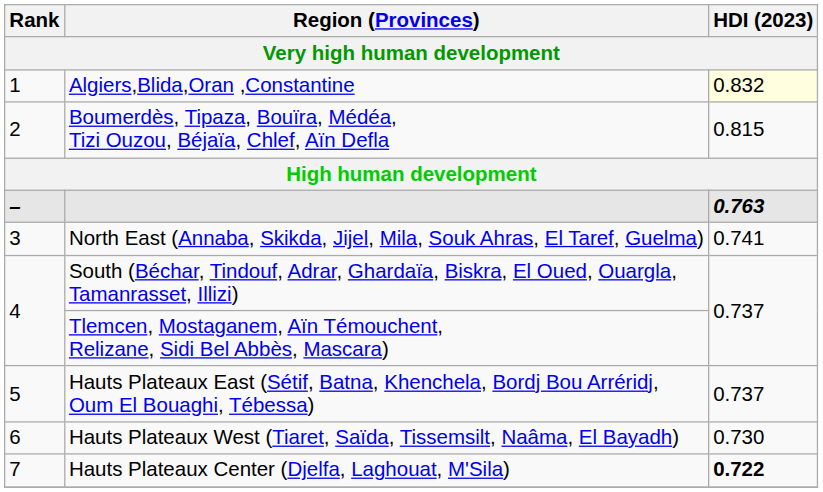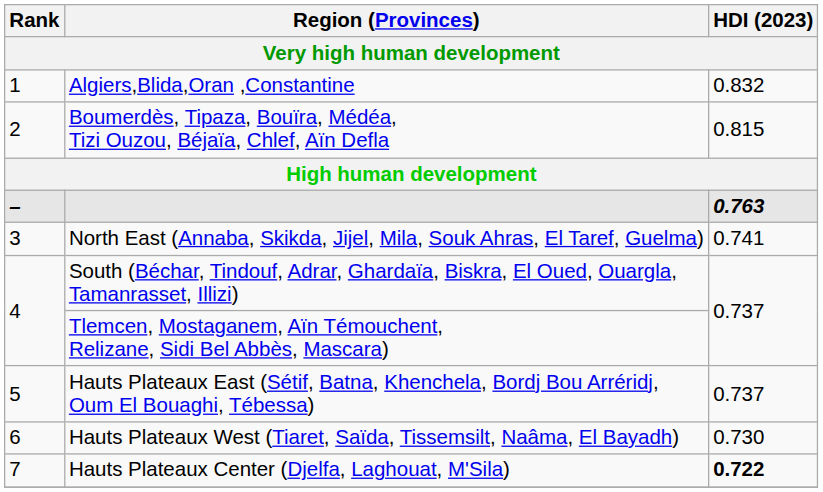Algiers,Blida,Oran ,Constantine | HDI (2023): lightyellow background -> no background
